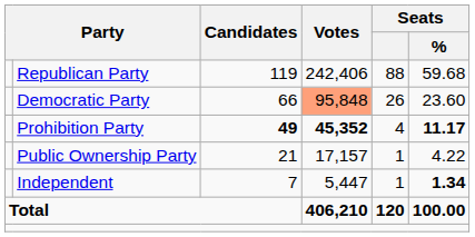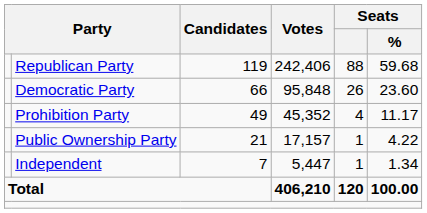Democratic Party | Votes: lightsalmon background -> no background
Prohibition Party | Candidates: bold -> normal
Prohibition Party | Votes: bold -> normal
Prohibition Party | Seats / %: bold -> normal
Independent | Seats / %: bold -> normal
